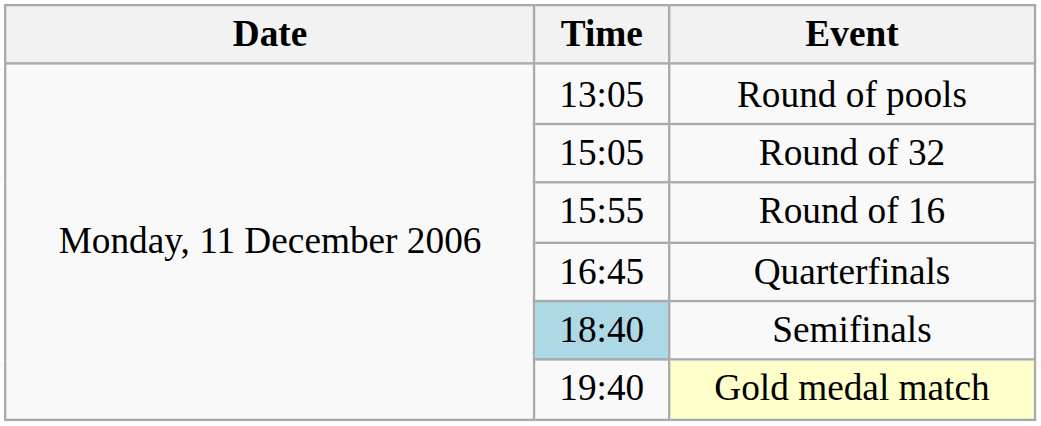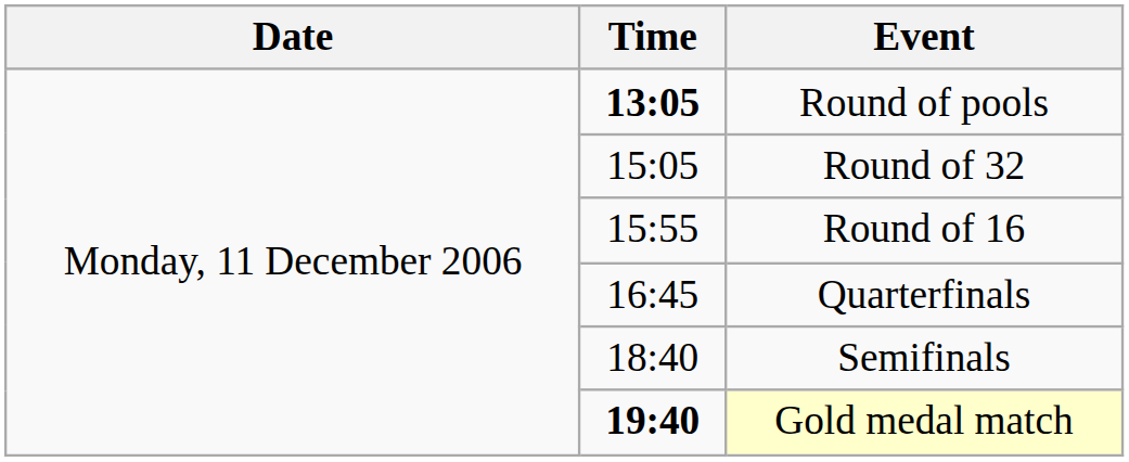Round of pools | Time: normal -> bold
Semifinals | Time: lightblue background -> no background
Gold medal match | Time: normal -> bold
